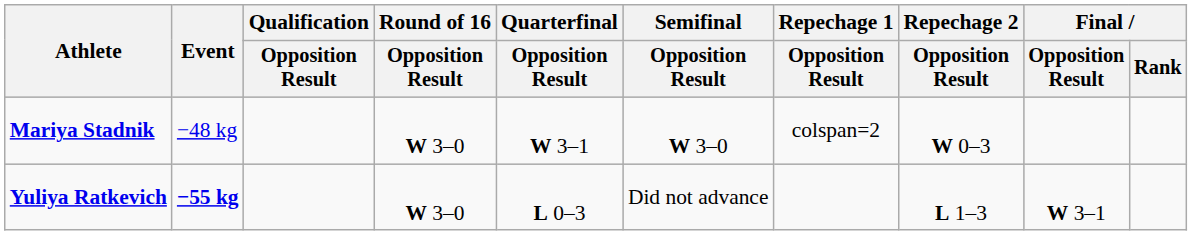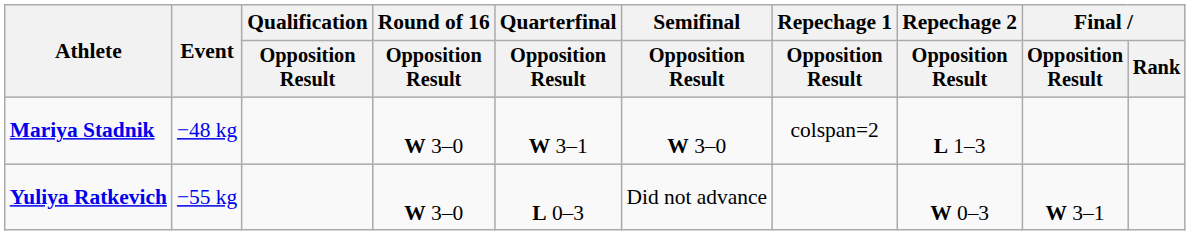Mariya Stadnik | Repechage 2 / Opposition Result: W 0–3 -> L 1–3
Yuliya Ratkevich | Event: bold -> normal
Yuliya Ratkevich | Repechage 2 / Opposition Result: L 1–3 -> W 0–3
